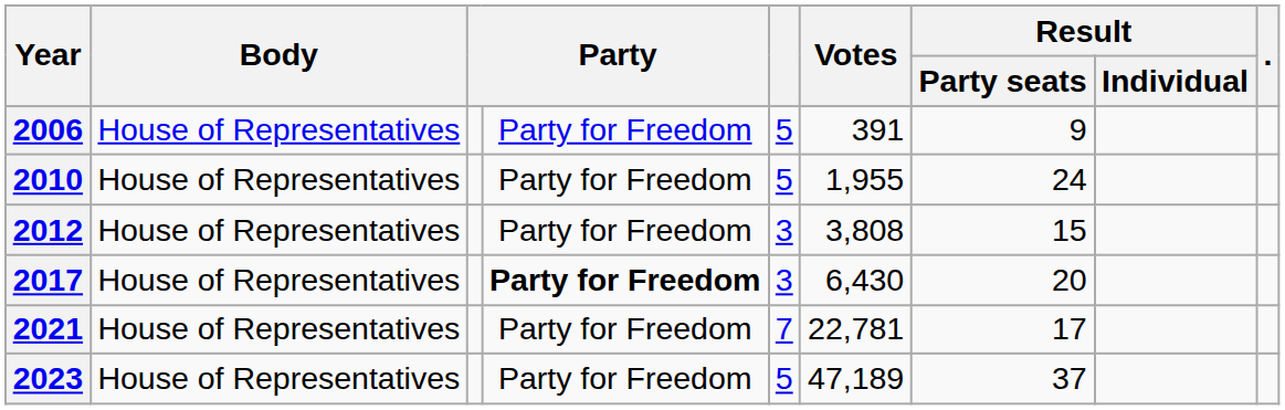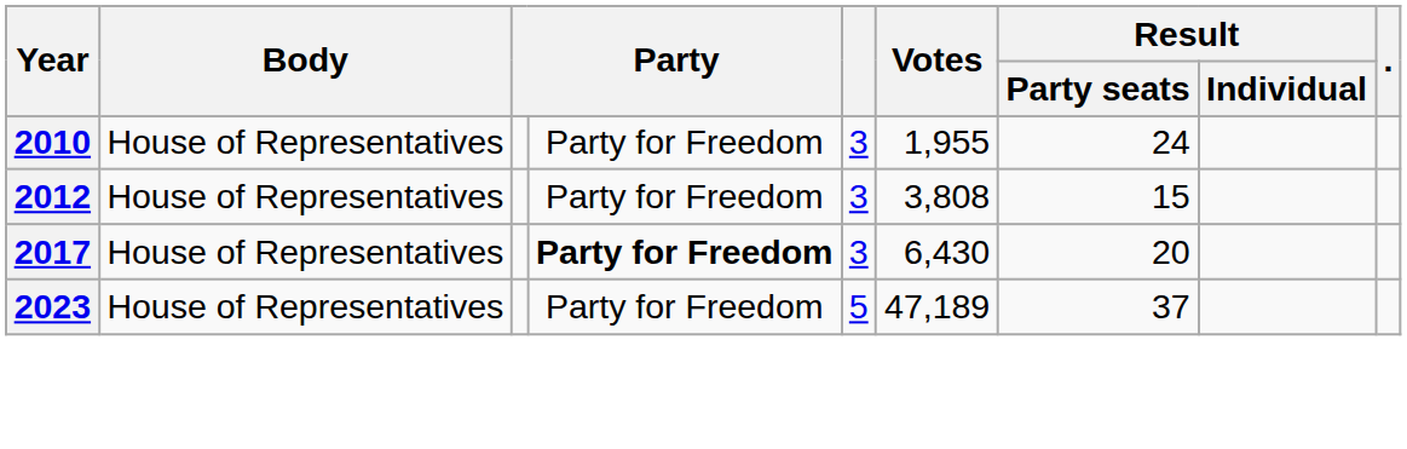- row: 2006 | House of Representatives | Party for Freedom | 5 | 391 | 9
2010 | column 5: 5 -> 3
- row: 2021 | House of Representatives | Party for Freedom | 7 | 22,781 | 17
